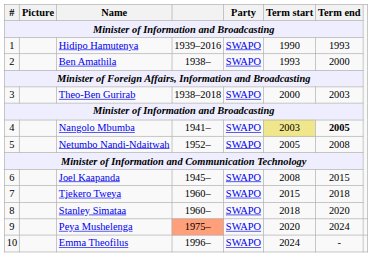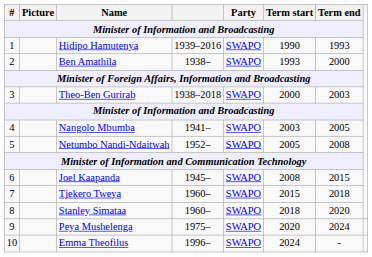Nangolo Mbumba | Term start / Minister of Information and Broadcasting: khaki background -> no background
Nangolo Mbumba | Term end / Minister of Information and Broadcasting: bold -> normal
Peya Mushelenga | Minister of Information and Broadcasting: lightsalmon background -> no background
